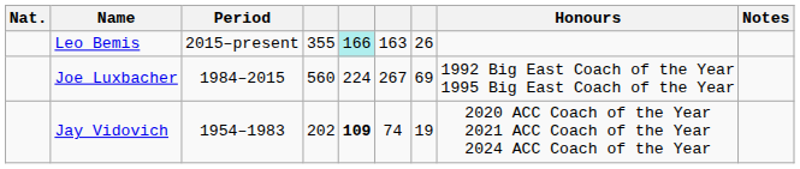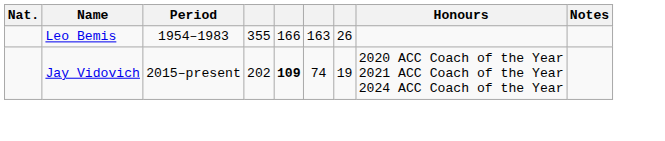Leo Bemis | Period: 2015–present -> 1954–1983
Leo Bemis | column 5: paleturquoise background -> no background
- row: Joe Luxbacher | 1984–2015 | 560 | 224 | 267 | 69 | 1992 Big East Coach of the Year 1995 Big East Coach of the Year
Jay Vidovich | Period: 1954–1983 -> 2015–present
